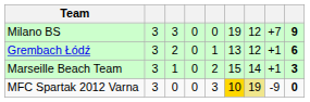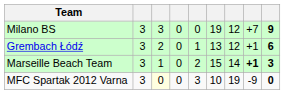Marseille Beach Team | column 8: normal -> bold
MFC Spartak 2012 Varna | column 3: no background -> lightyellow background
MFC Spartak 2012 Varna | column 6: gold background -> no background
MFC Spartak 2012 Varna | column 7: khaki background -> no background
